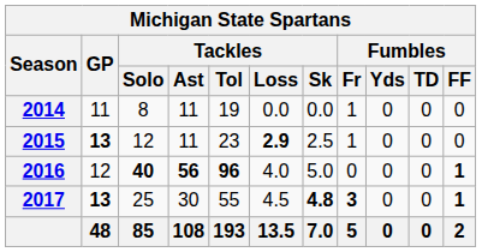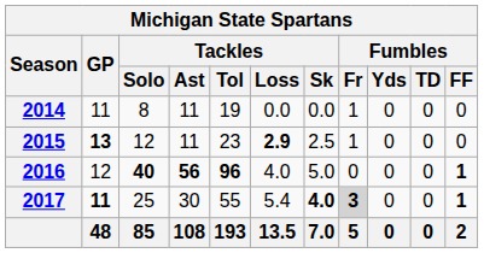2017 | GP: 13 -> 11
2017 | Tackles / Loss: 4.5 -> 5.4
2017 | Tackles / Sk: 4.8 -> 4.0
2017 | Fumbles / Fr: no background -> lightgrey background
